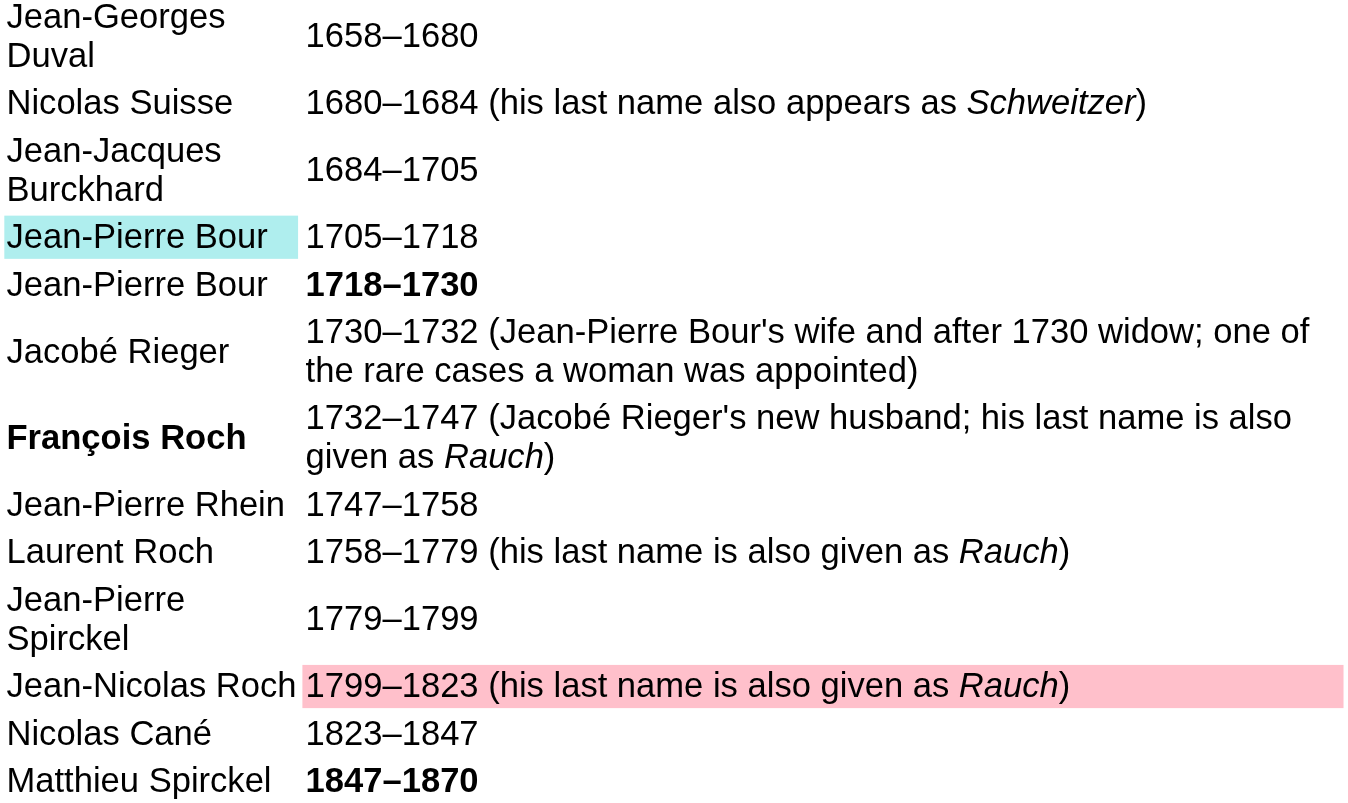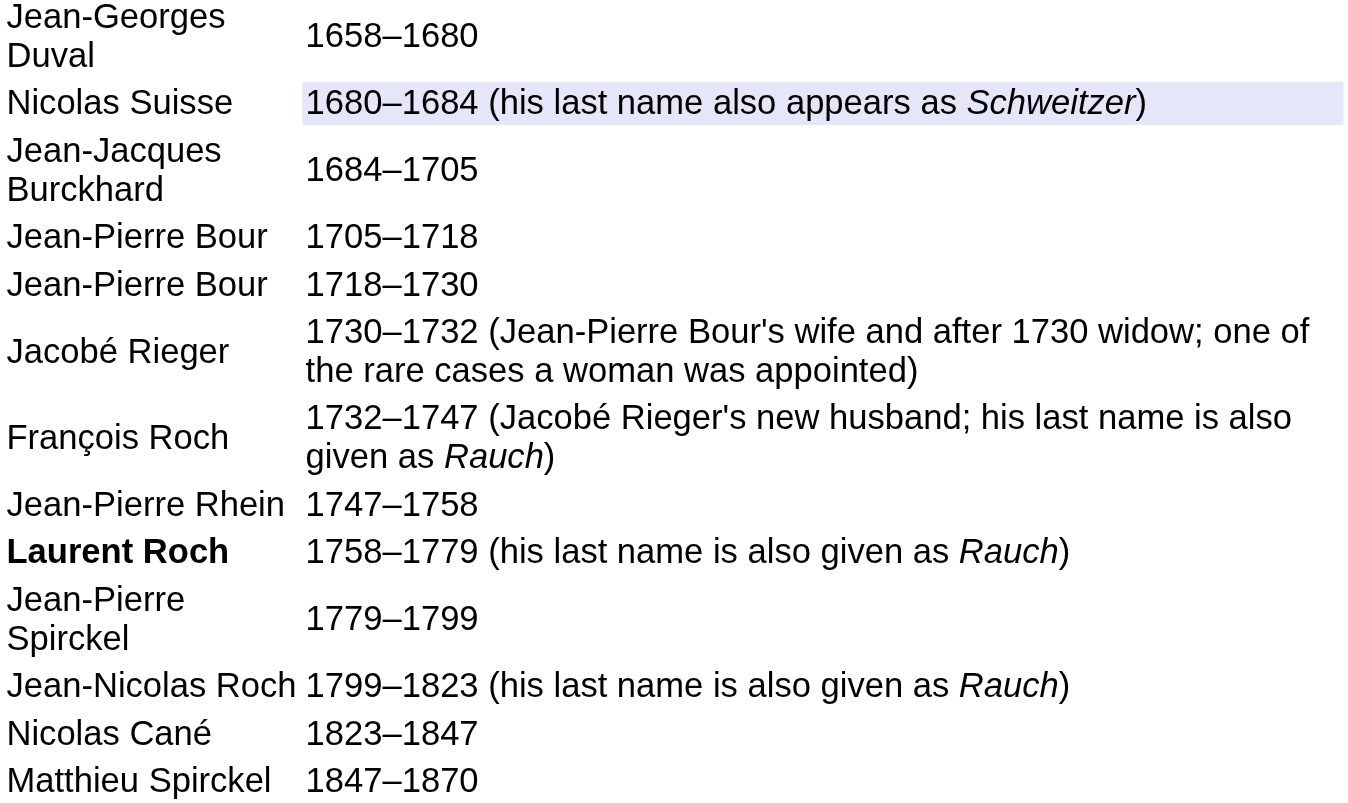row 2 | column 2: no background -> lavender background
row 4 | column 1: paleturquoise background -> no background
row 5 | column 2: bold -> normal
row 7 | column 1: bold -> normal
row 9 | column 1: normal -> bold
row 11 | column 2: pink background -> no background
row 13 | column 2: bold -> normal
